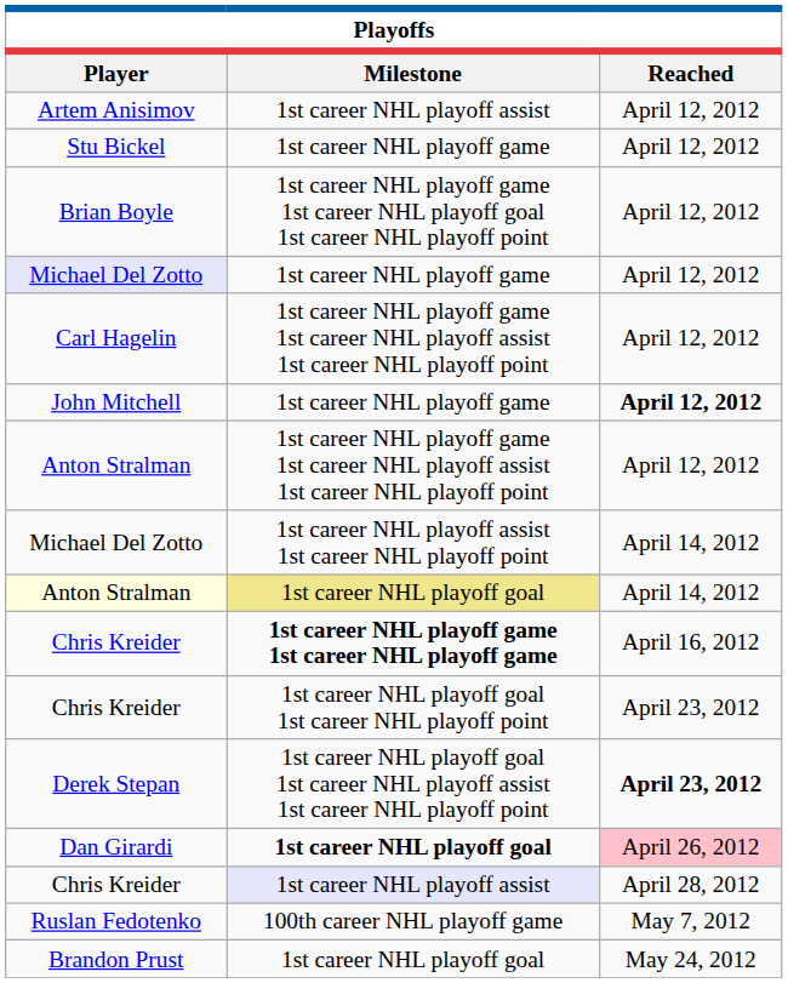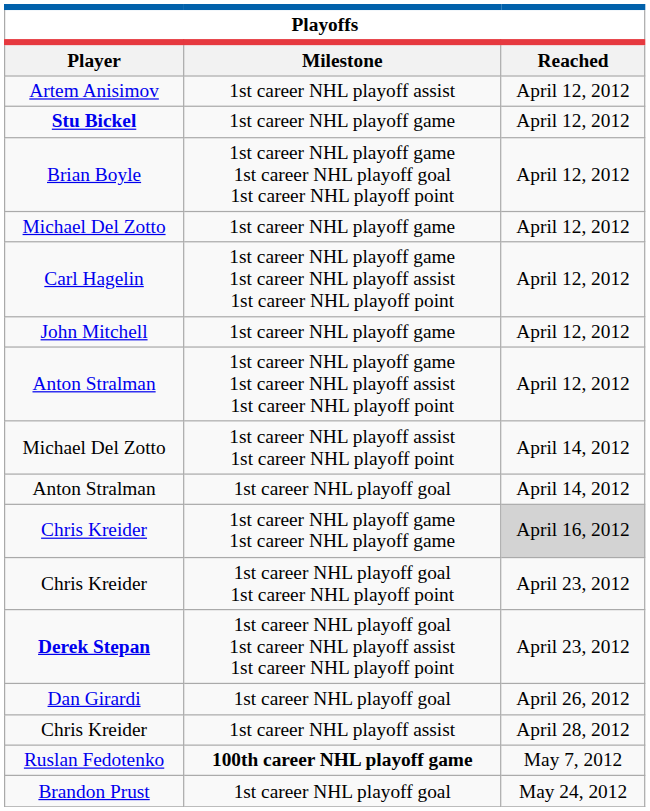row 4 | Player: normal -> bold
row 6 | Player: lavender background -> no background
row 8 | Reached: bold -> normal
row 11 | Player: lightyellow background -> no background
row 11 | Milestone: khaki background -> no background
row 12 | Milestone: bold -> normal
row 12 | Reached: no background -> lightgrey background
row 14 | Player: normal -> bold
row 14 | Reached: bold -> normal
row 15 | Milestone: bold -> normal
row 15 | Reached: pink background -> no background
row 16 | Milestone: lavender background -> no background
row 17 | Milestone: normal -> bold
